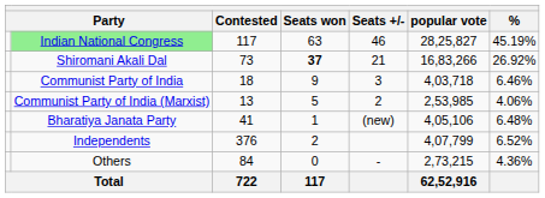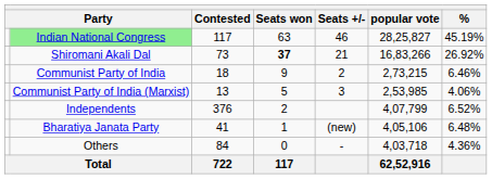Communist Party of India | Seats +/-: 3 -> 2
Communist Party of India | popular vote: 4,03,718 -> 2,73,215
Communist Party of India (Marxist) | Seats +/-: 2 -> 3
rows swapped: Bharatiya Janata Party <-> Independents
Others | popular vote: 2,73,215 -> 4,03,718
